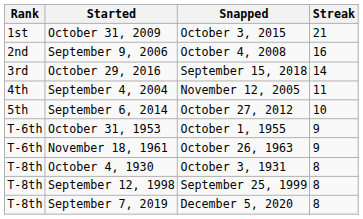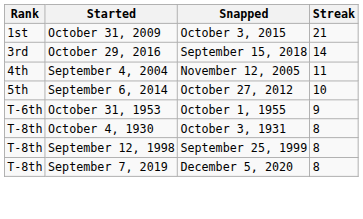- row: 2nd | September 9, 2006 | October 4, 2008 | 16
- row: T-6th | November 18, 1961 | October 26, 1963 | 9
